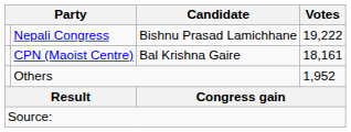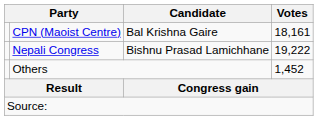rows swapped: Nepali Congress <-> CPN (Maoist Centre)
Others | Votes: 1,952 -> 1,452
